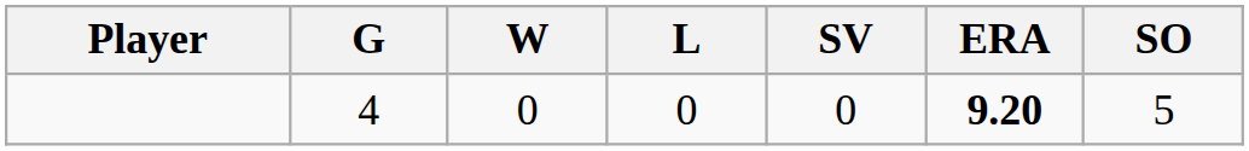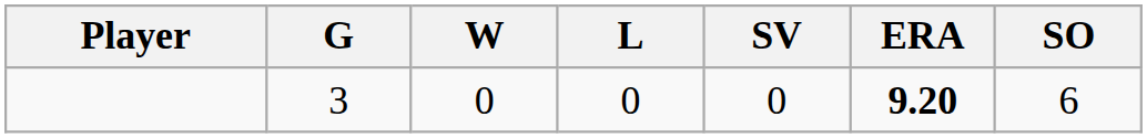row 2 | G: 4 -> 3
row 2 | SO: 5 -> 6
